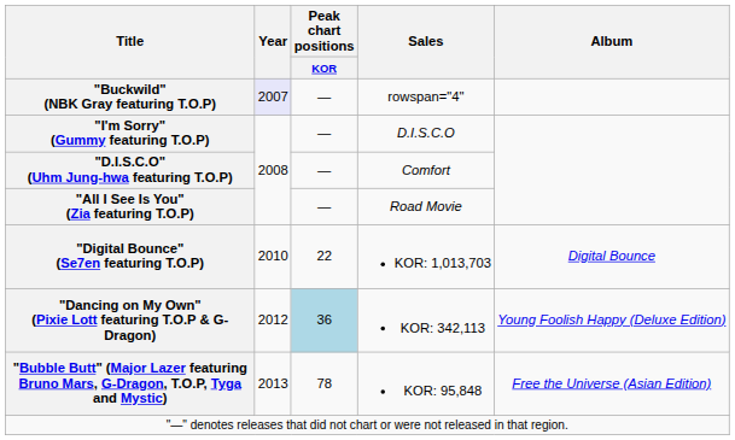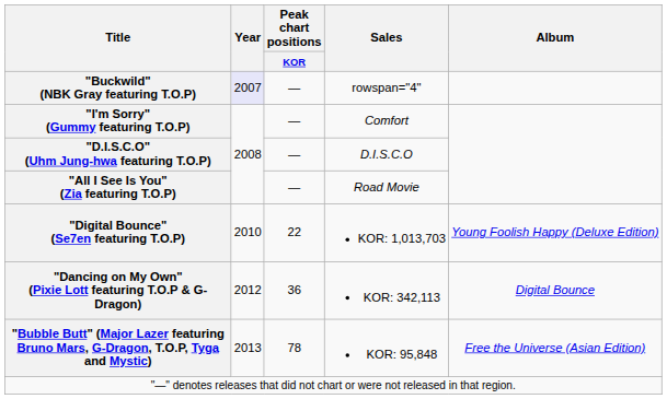"I'm Sorry" (Gummy featuring T.O.P) | Sales: D.I.S.C.O -> Comfort
"D.I.S.C.O" (Uhm Jung-hwa featuring T.O.P) | Sales: Comfort -> D.I.S.C.O
"Digital Bounce" (Se7en featuring T.O.P) | Album: Digital Bounce -> Young Foolish Happy (Deluxe Edition)
"Dancing on My Own" (Pixie Lott featuring T.O.P & G-Dragon) | Peak chart positions / KOR: lightblue background -> no background
"Dancing on My Own" (Pixie Lott featuring T.O.P & G-Dragon) | Album: Young Foolish Happy (Deluxe Edition) -> Digital Bounce
